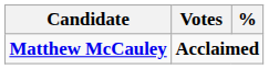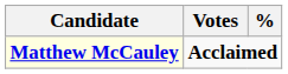Matthew McCauley | Candidate: no background -> lightyellow background
